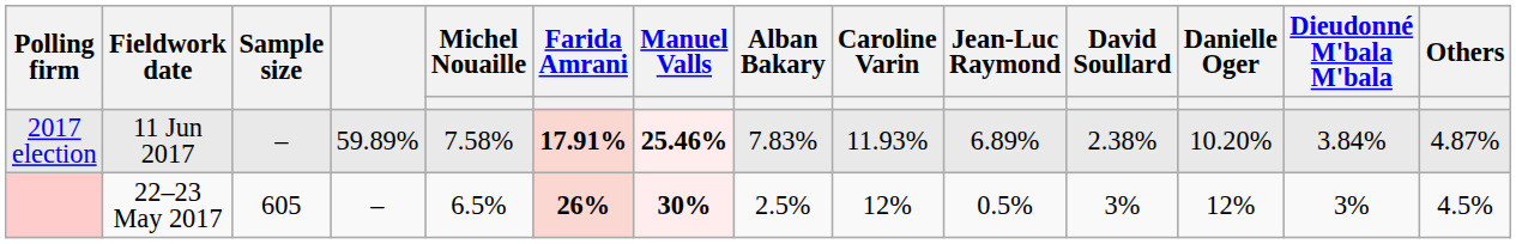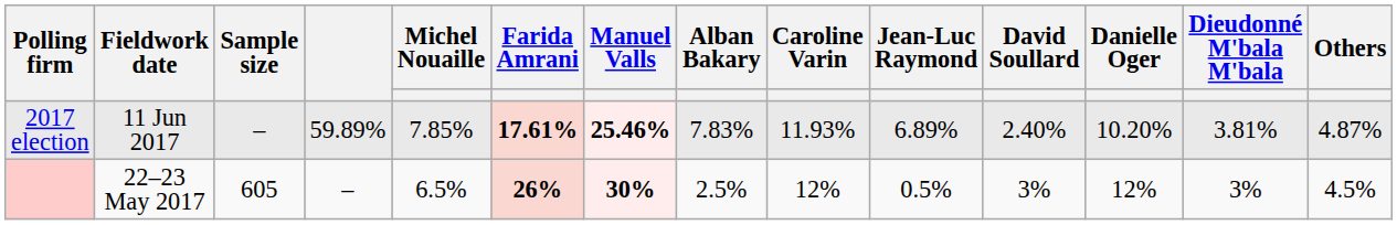2017 election | Michel Nouaille: 7.58% -> 7.85%
2017 election | Farida Amrani: 17.91% -> 17.61%
2017 election | David Soullard: 2.38% -> 2.40%
2017 election | Dieudonné M'bala M'bala: 3.84% -> 3.81%
